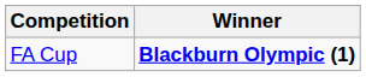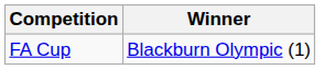FA Cup | Winner: bold -> normal
